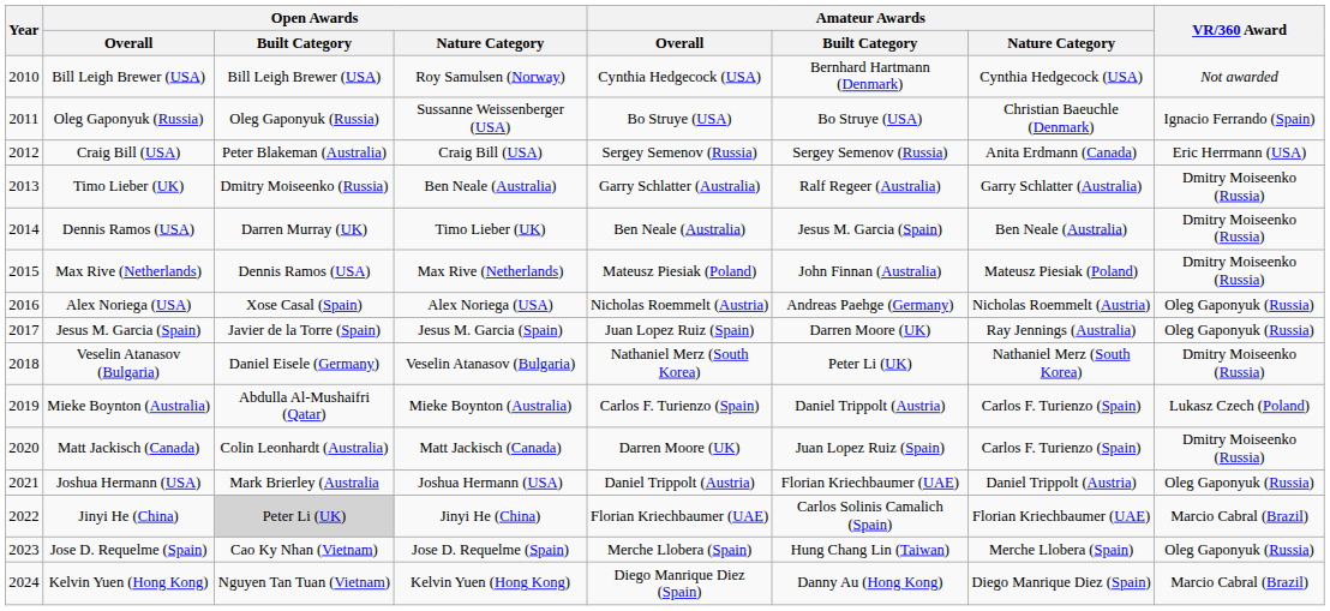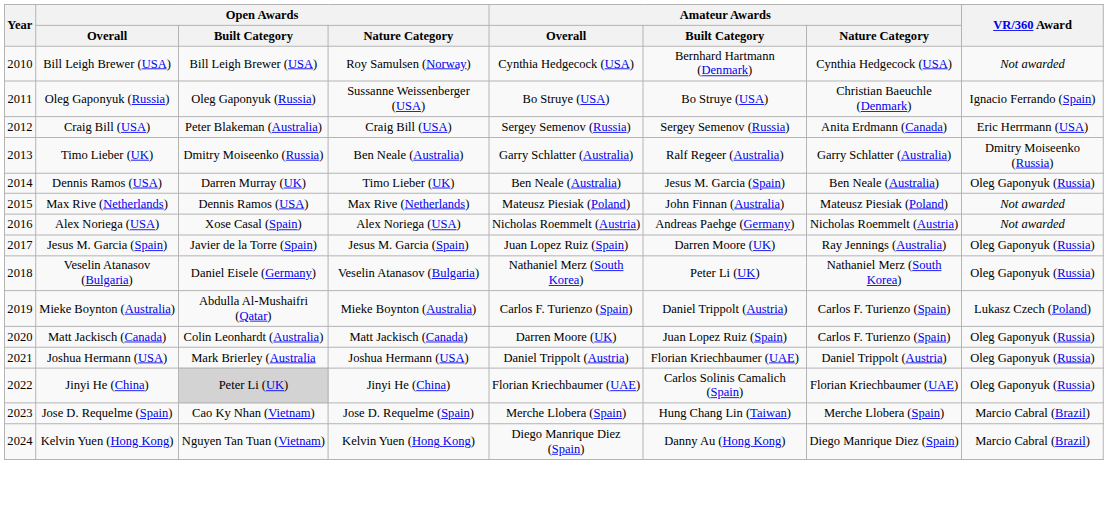row 7 | VR/360 Award: Dmitry Moiseenko (Russia) -> Oleg Gaponyuk (Russia)
row 8 | VR/360 Award: Dmitry Moiseenko (Russia) -> Not awarded
row 9 | VR/360 Award: Oleg Gaponyuk (Russia) -> Not awarded
row 11 | VR/360 Award: Dmitry Moiseenko (Russia) -> Oleg Gaponyuk (Russia)
row 13 | VR/360 Award: Dmitry Moiseenko (Russia) -> Oleg Gaponyuk (Russia)
row 15 | VR/360 Award: Marcio Cabral (Brazil) -> Oleg Gaponyuk (Russia)
row 16 | VR/360 Award: Oleg Gaponyuk (Russia) -> Marcio Cabral (Brazil)
